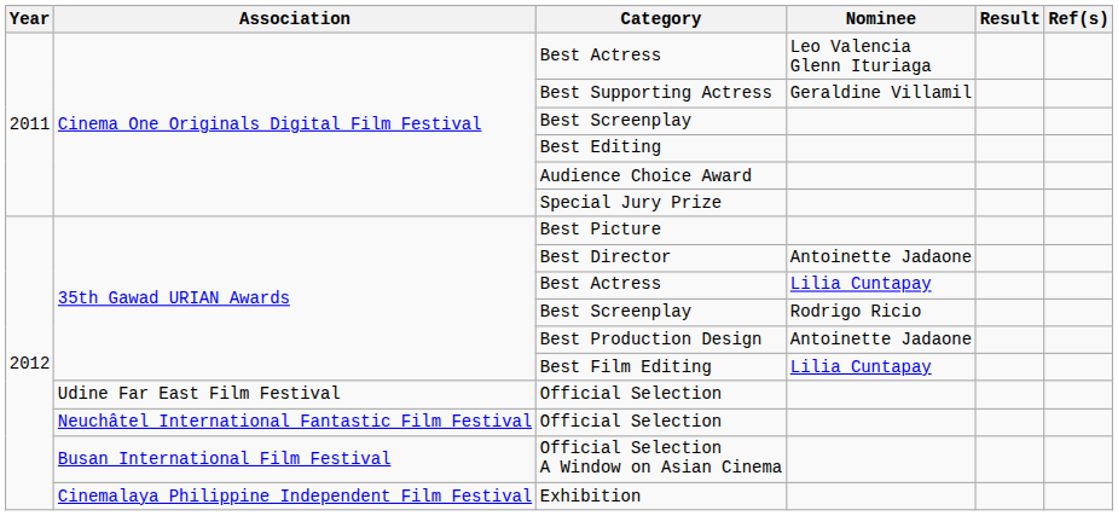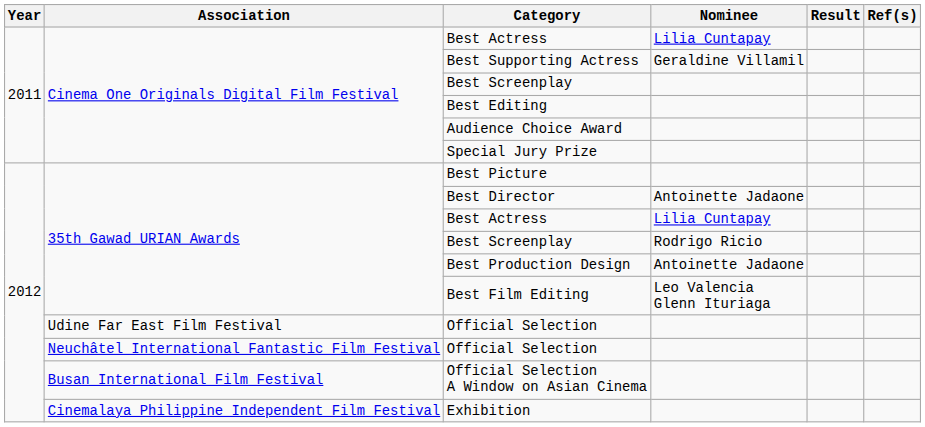Cinema One Originals Digital Film Festival / Best Actress | Nominee: Leo Valencia Glenn Ituriaga -> Lilia Cuntapay
Best Film Editing | Nominee: Lilia Cuntapay -> Leo Valencia Glenn Ituriaga
